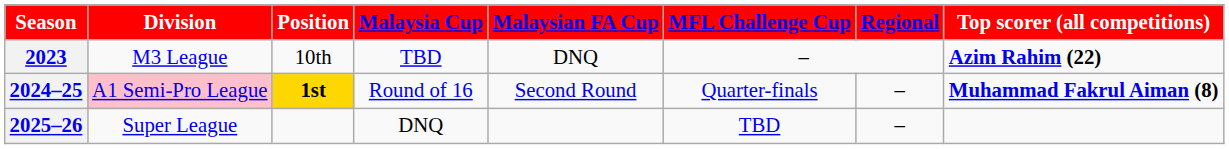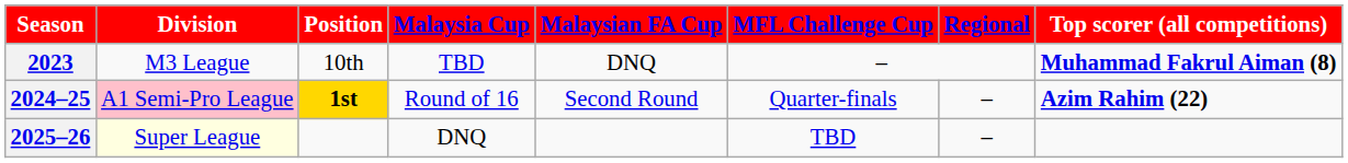2023 | Top scorer (all competitions): Azim Rahim (22) -> Muhammad Fakrul Aiman (8)
2024–25 | Top scorer (all competitions): Muhammad Fakrul Aiman (8) -> Azim Rahim (22)
2025–26 | Division: no background -> lightyellow background
